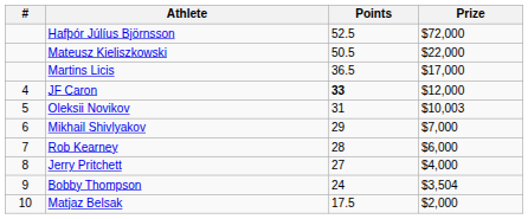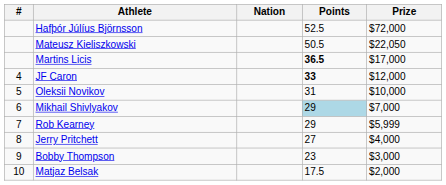+ column: Nation
Mateusz Kieliszkowski | Prize: $22,000 -> $22,050
Martins Licis | Points: normal -> bold
Oleksii Novikov | Prize: $10,003 -> $10,000
Mikhail Shivlyakov | Points: no background -> lightblue background
Rob Kearney | Points: 28 -> 29
Rob Kearney | Prize: $6,000 -> $5,999
Bobby Thompson | Points: 24 -> 23
Bobby Thompson | Prize: $3,504 -> $3,000
